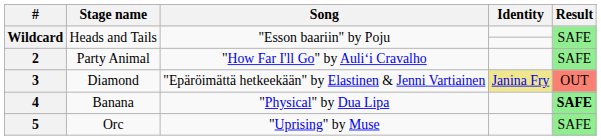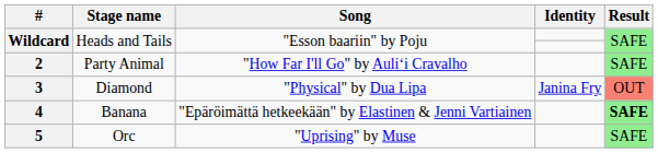3 | Song: "Epäröimättä hetkeekään" by Elastinen & Jenni Vartiainen -> "Physical" by Dua Lipa
3 | Identity: khaki background -> no background
4 | Song: "Physical" by Dua Lipa -> "Epäröimättä hetkeekään" by Elastinen & Jenni Vartiainen
